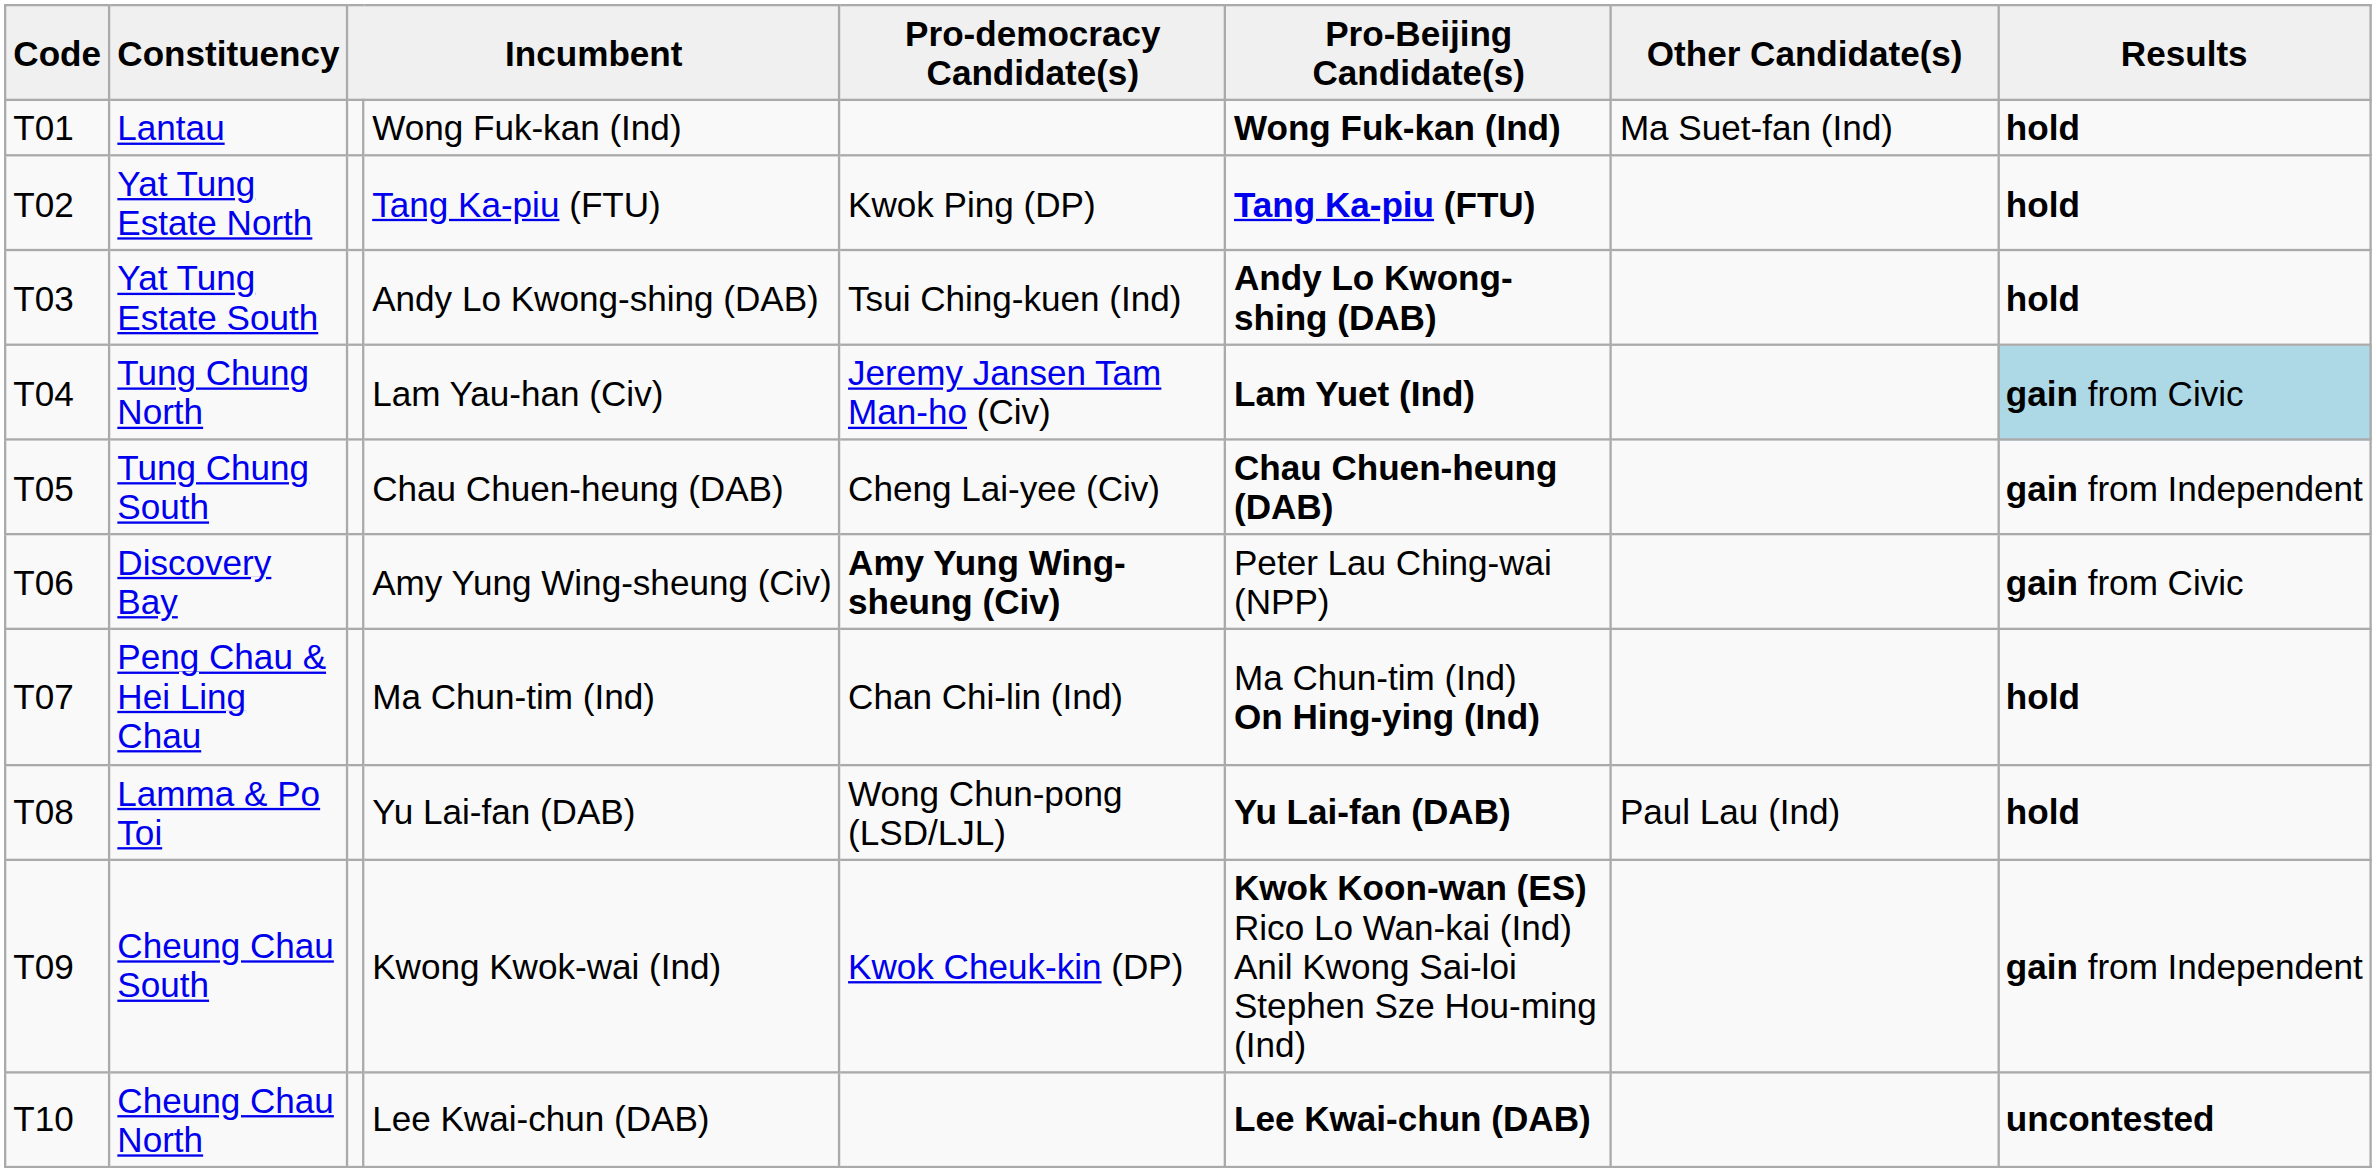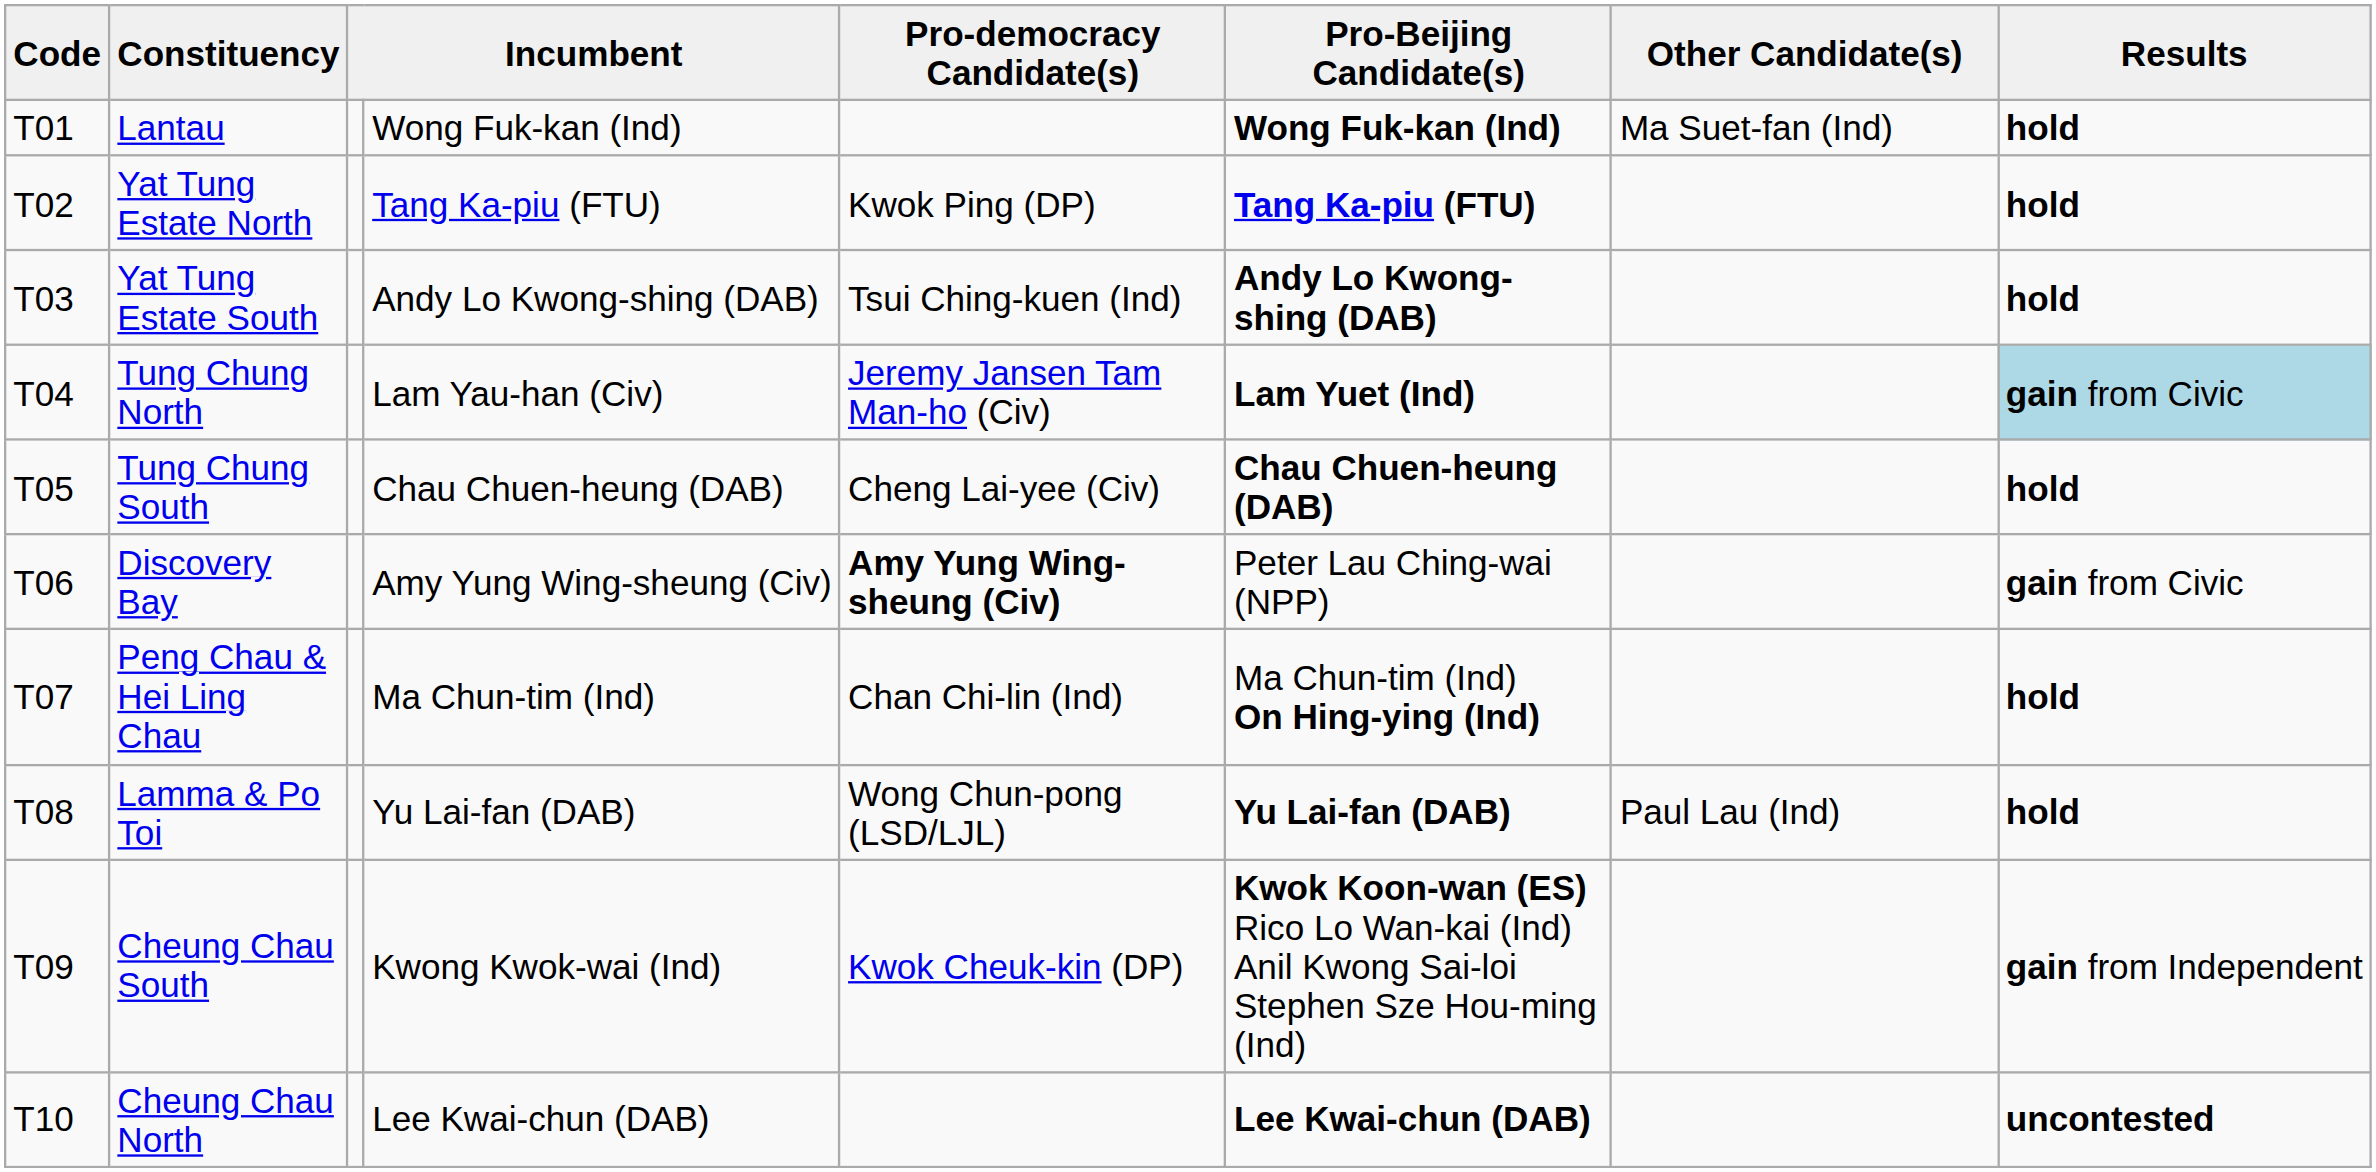Tung Chung South | column 8: gain from Independent -> hold
